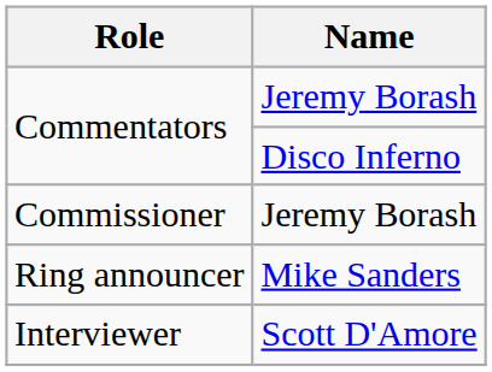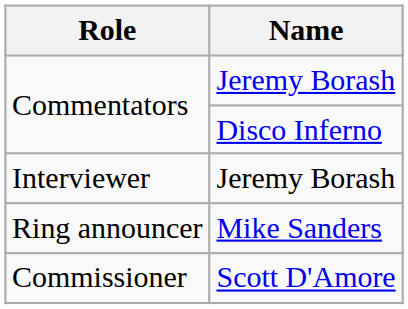row 4 | Role: Commissioner -> Interviewer
row 6 | Role: Interviewer -> Commissioner
